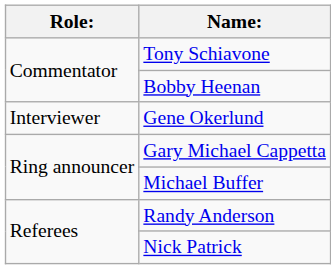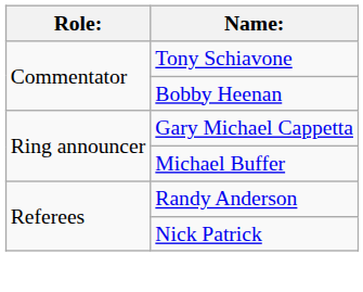- row: Interviewer | Gene Okerlund
